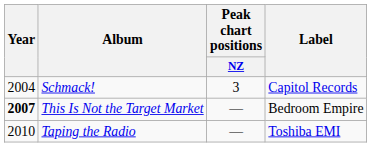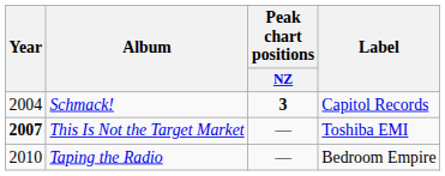Schmack! | Peak chart positions / NZ: normal -> bold
This Is Not the Target Market | Label: Bedroom Empire -> Toshiba EMI
Taping the Radio | Label: Toshiba EMI -> Bedroom Empire
